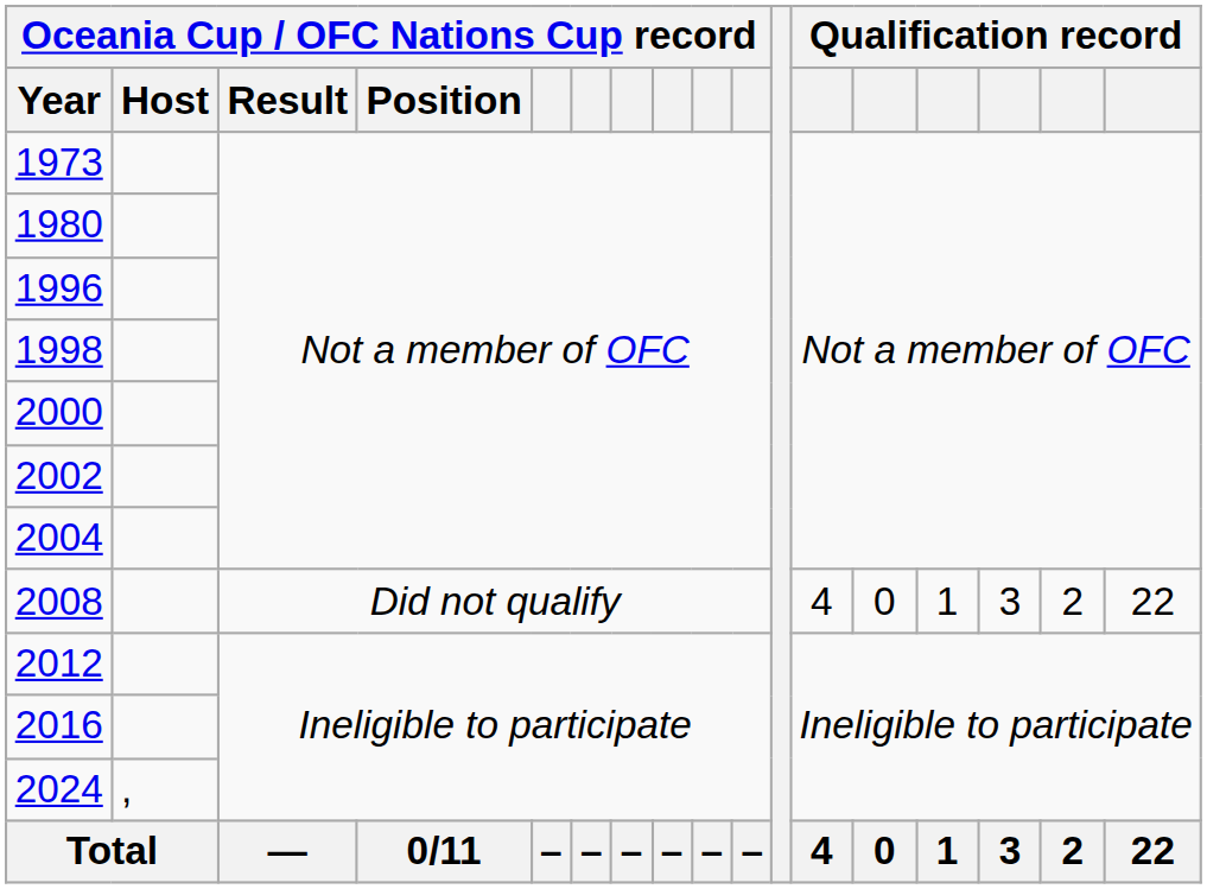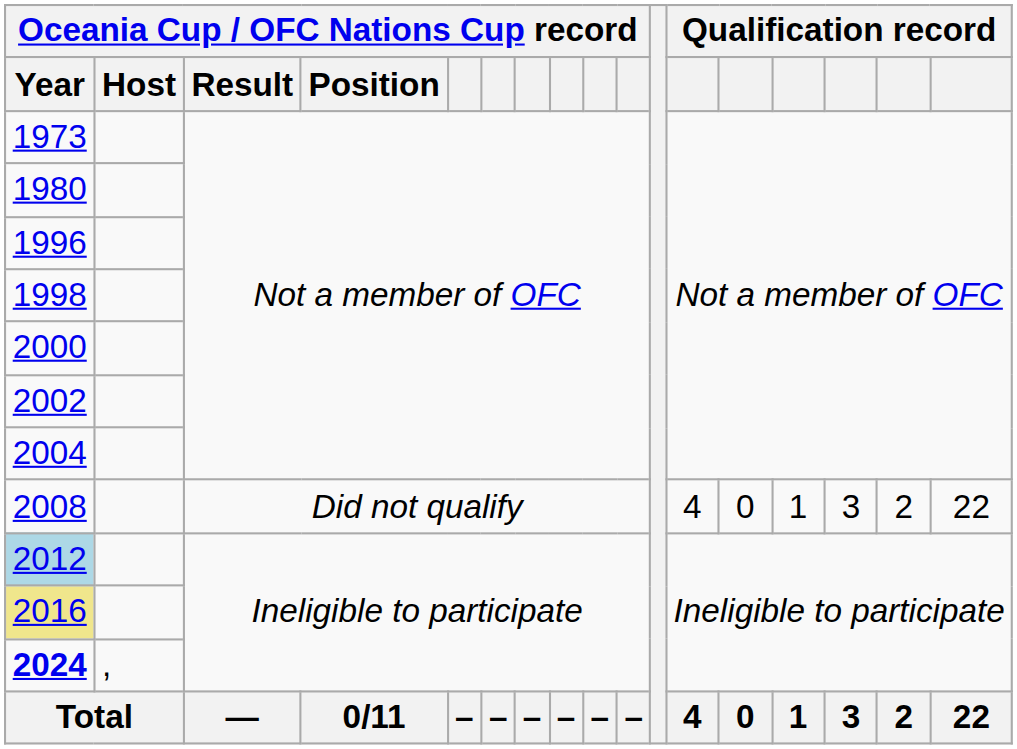2012 | Oceania Cup / OFC Nations Cup record / Year: no background -> lightblue background
2016 | Oceania Cup / OFC Nations Cup record / Year: no background -> khaki background
2024 | Oceania Cup / OFC Nations Cup record / Year: normal -> bold
